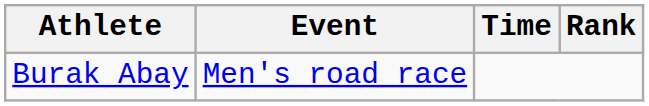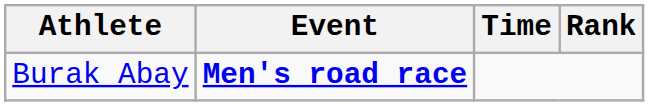Burak Abay | Event: normal -> bold
